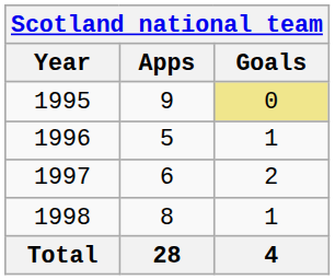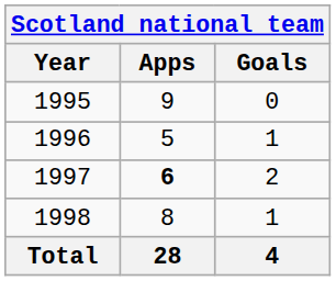1995 | Goals: khaki background -> no background
1997 | Apps: normal -> bold
